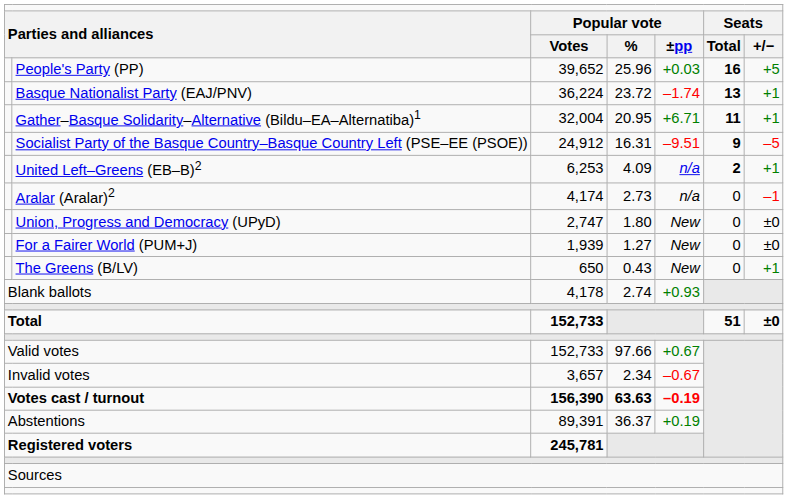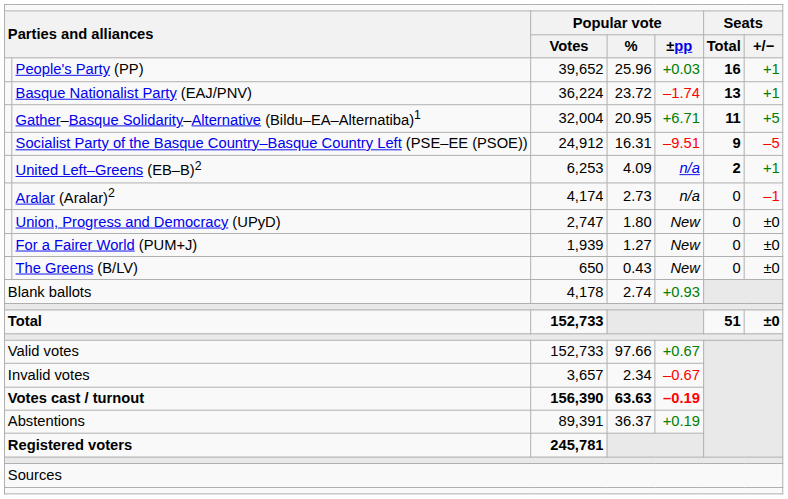People's Party (PP) | column 7: +5 -> +1
Gather–Basque Solidarity–Alternative (Bildu–EA–Alternatiba)1 | column 7: +1 -> +5
The Greens (B/LV) | column 7: +1 -> ±0
